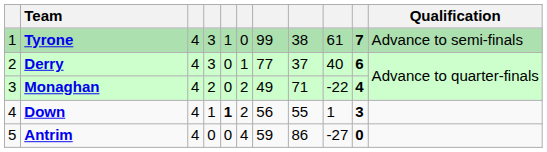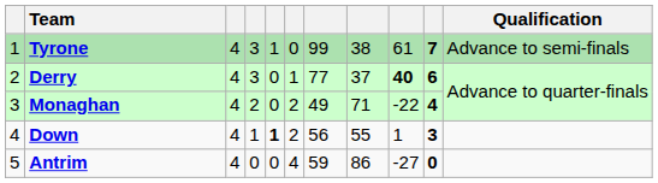Derry | column 9: normal -> bold
